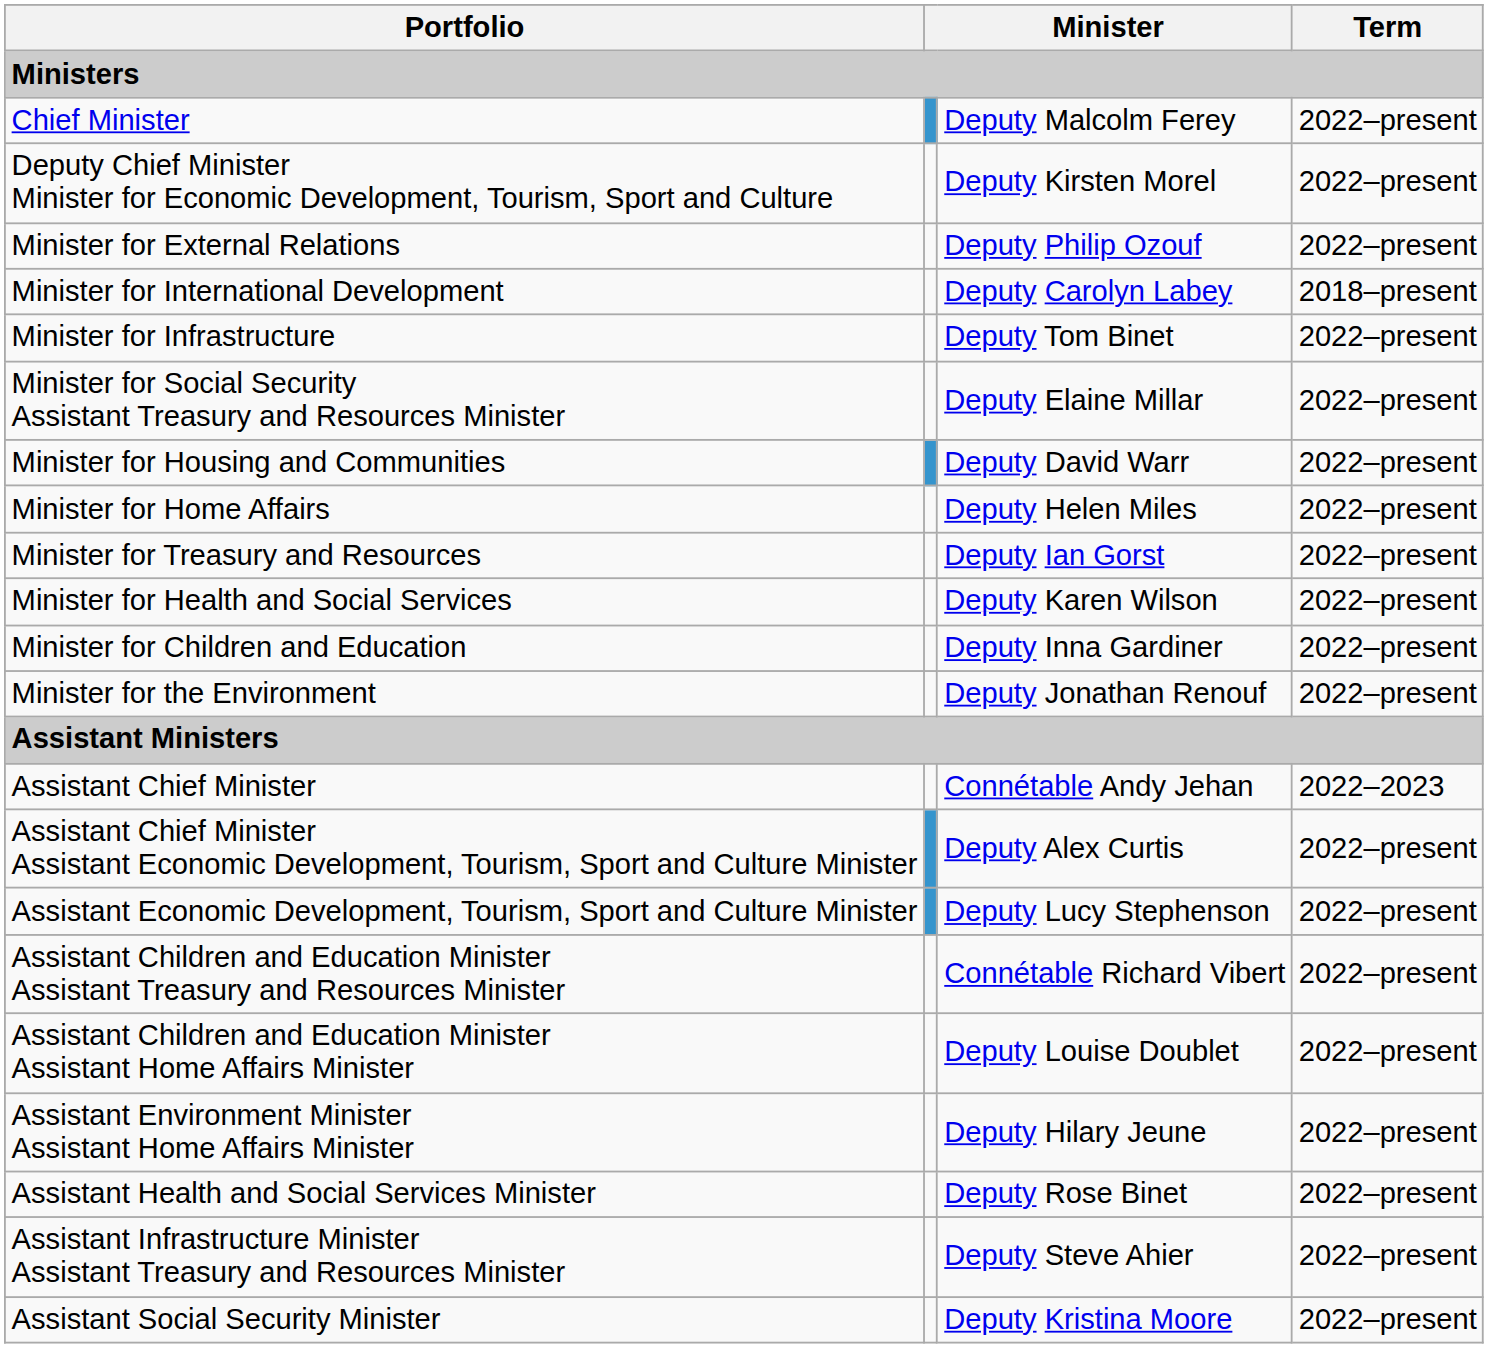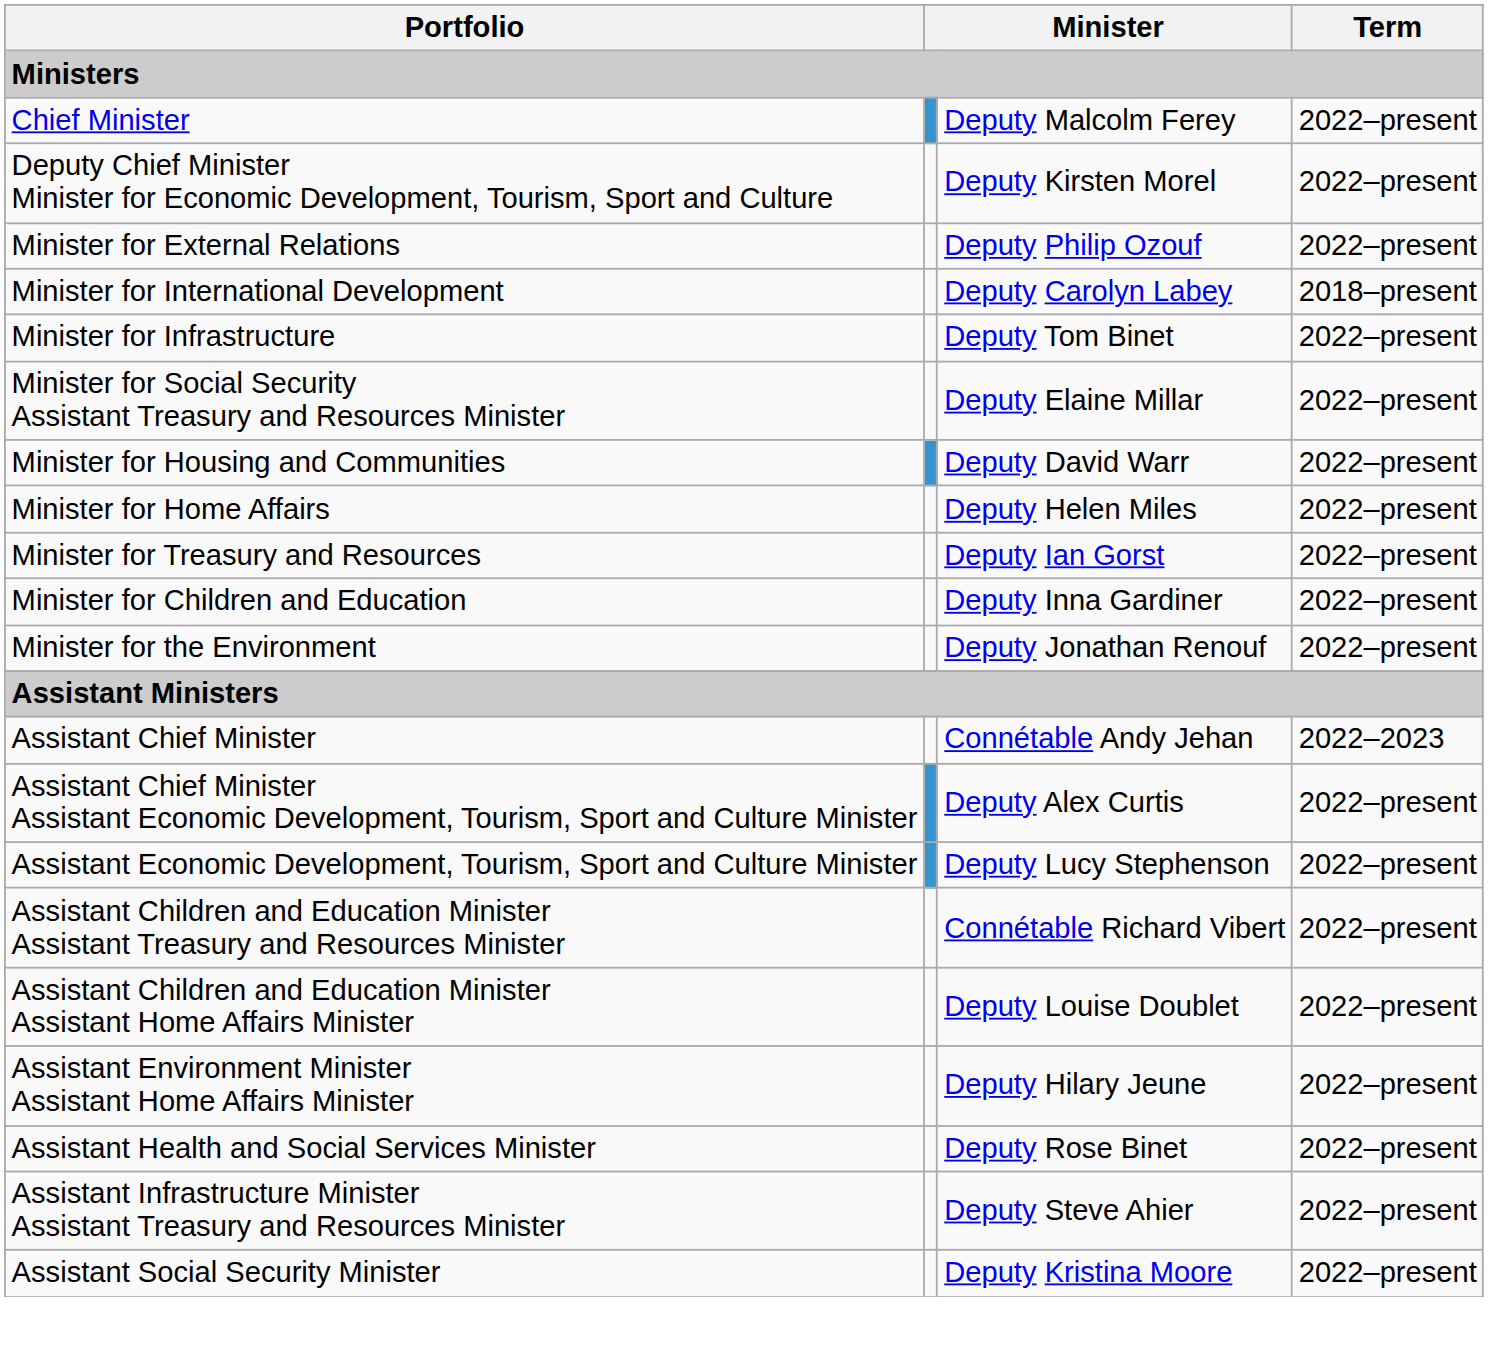- row: Minister for Health and Social Services | Deputy Karen Wilson | 2022–present
